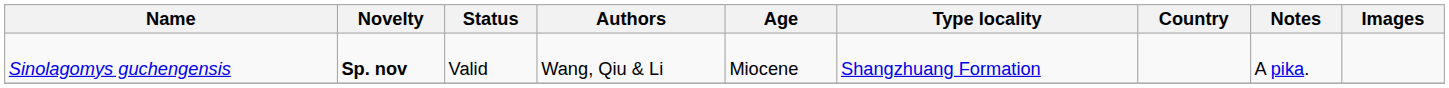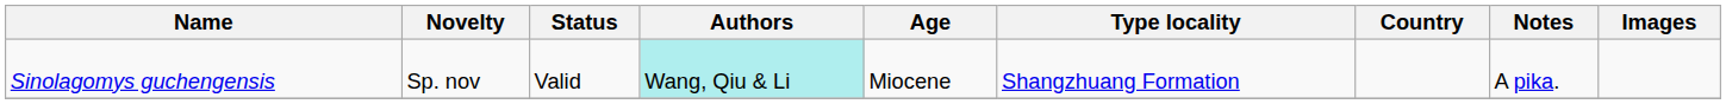Sinolagomys guchengensis | Novelty: bold -> normal
Sinolagomys guchengensis | Authors: no background -> paleturquoise background
